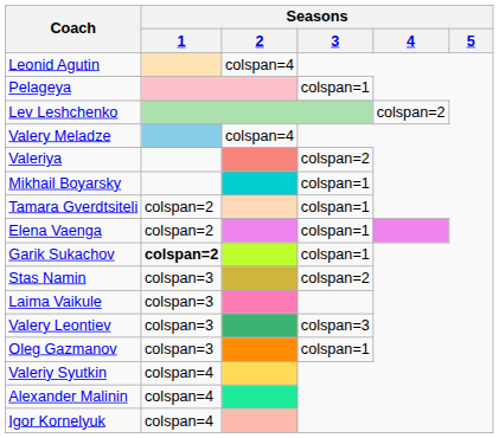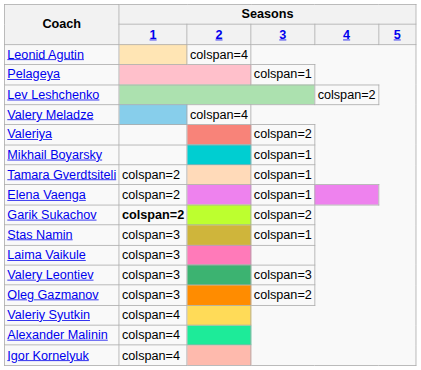Garik Sukachov | Seasons / 3: colspan=1 -> colspan=2
Stas Namin | Seasons / 3: colspan=2 -> colspan=1
Oleg Gazmanov | Seasons / 3: colspan=1 -> colspan=2
